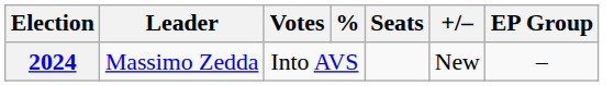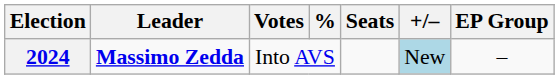2024 | Leader: normal -> bold
2024 | +/–: no background -> lightblue background
